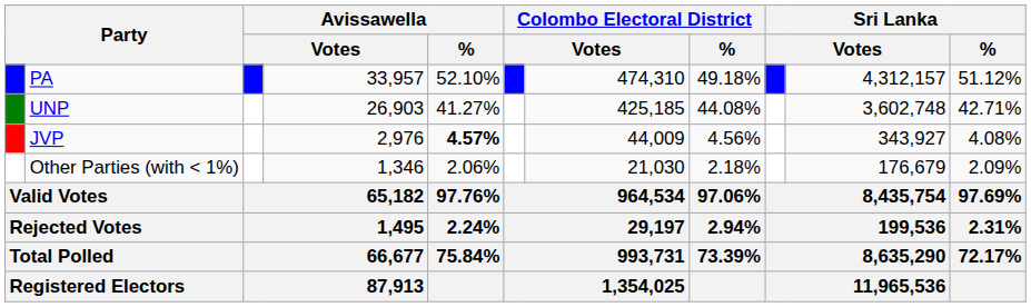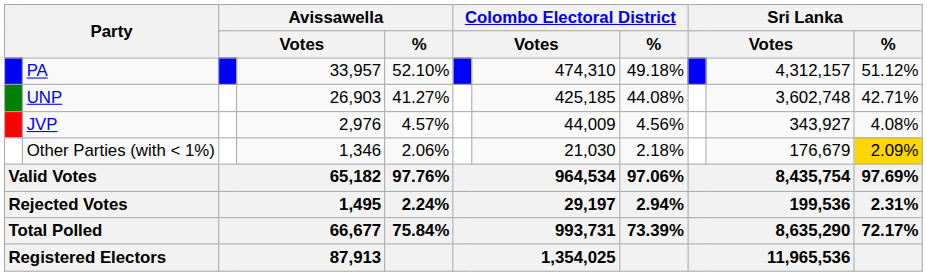JVP | Avissawella / %: bold -> normal
Other Parties (with < 1%) | Sri Lanka / %: no background -> gold background
